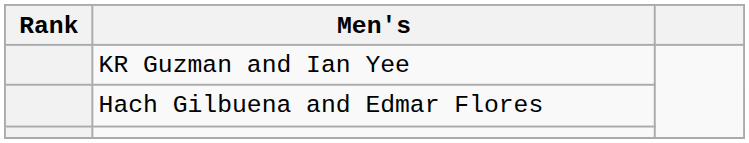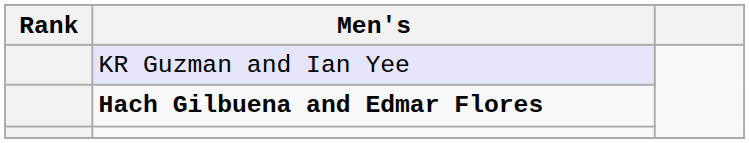KR Guzman and Ian Yee | Men's: no background -> lavender background
Hach Gilbuena and Edmar Flores | Men's: normal -> bold
